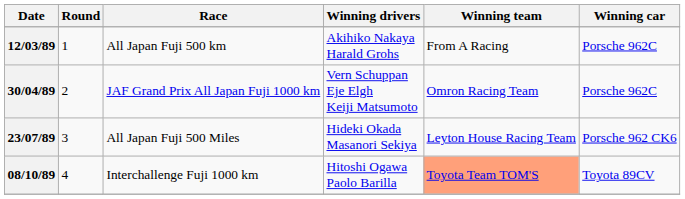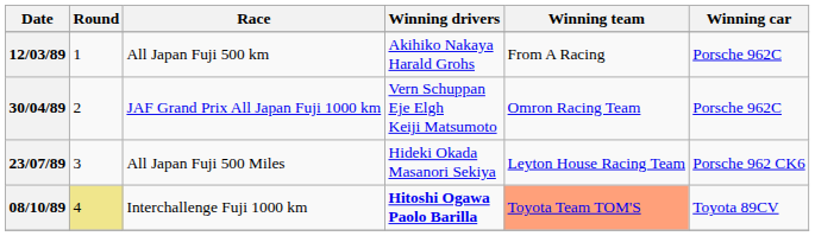08/10/89 | Round: no background -> khaki background
08/10/89 | Winning drivers: normal -> bold
